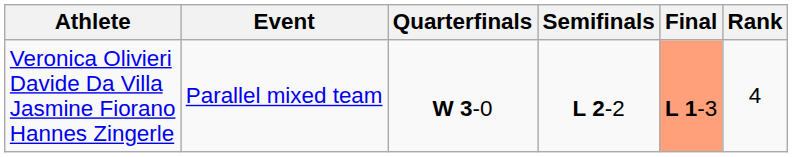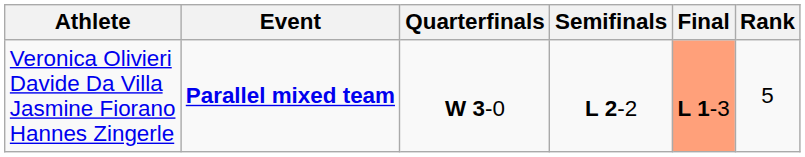row 2 | Event: normal -> bold
row 2 | Rank: 4 -> 5
